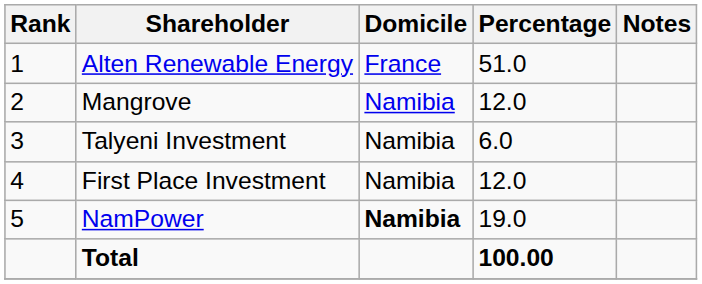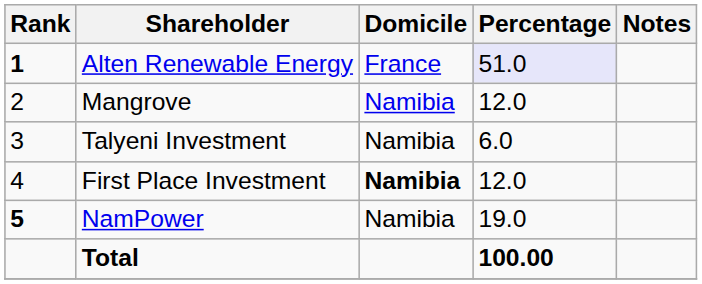Alten Renewable Energy | Rank: normal -> bold
Alten Renewable Energy | Percentage: no background -> lavender background
First Place Investment | Domicile: normal -> bold
NamPower | Rank: normal -> bold
NamPower | Domicile: bold -> normal
